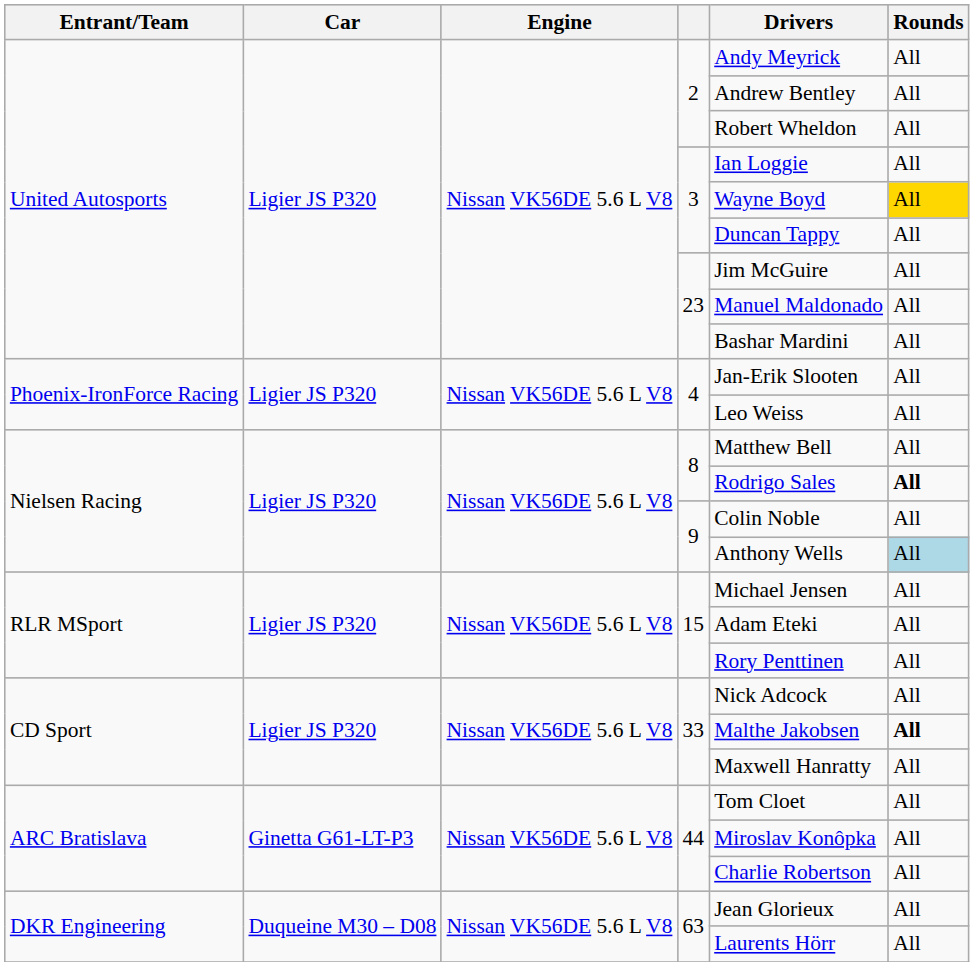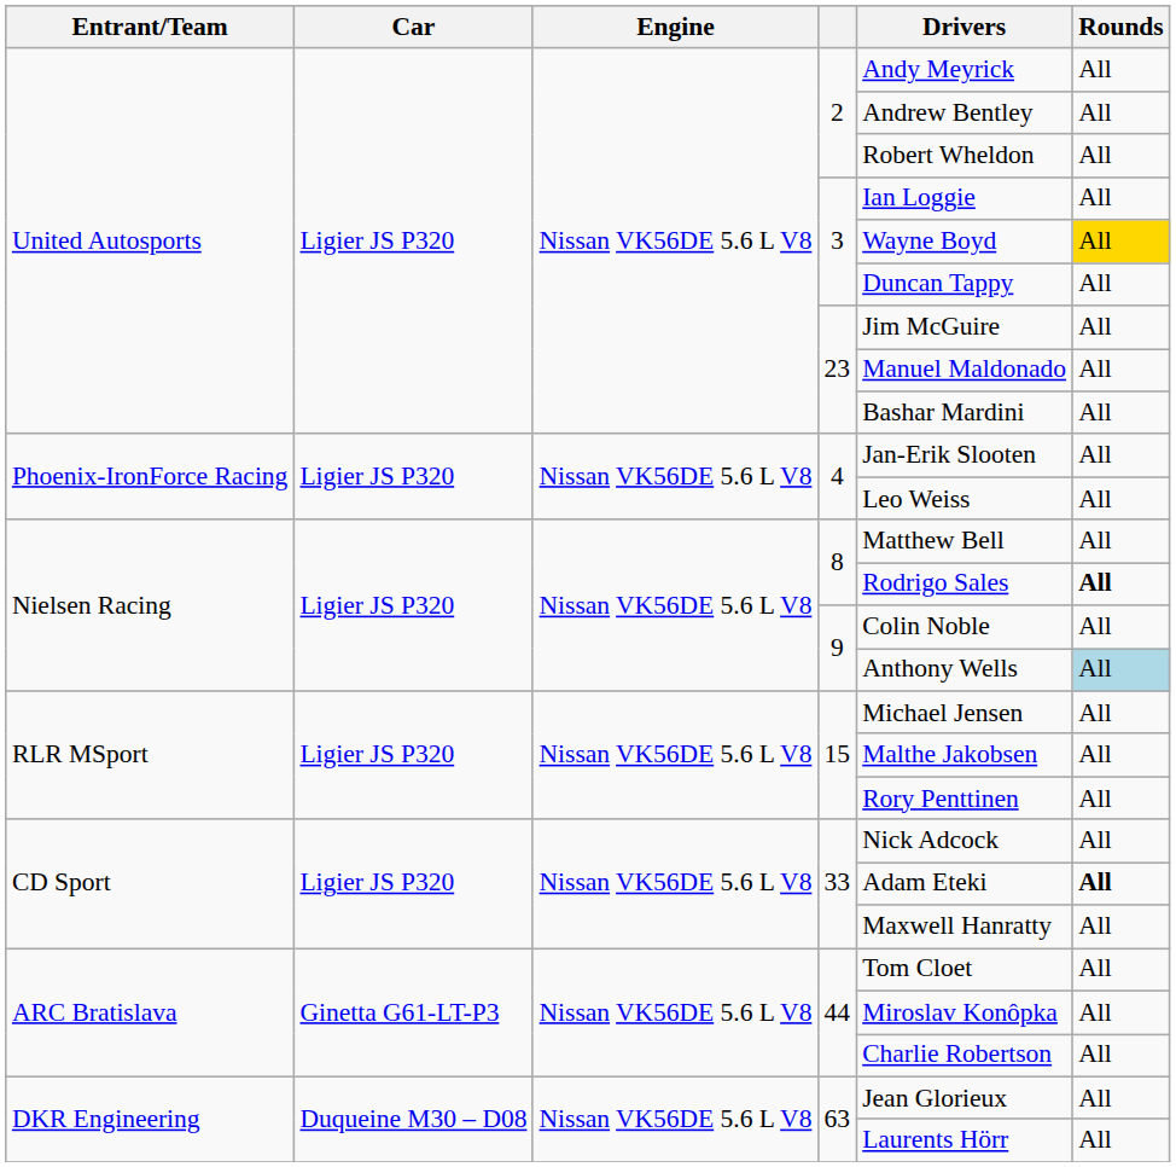row 18 | Drivers: Adam Eteki -> Malthe Jakobsen
row 21 | Drivers: Malthe Jakobsen -> Adam Eteki
